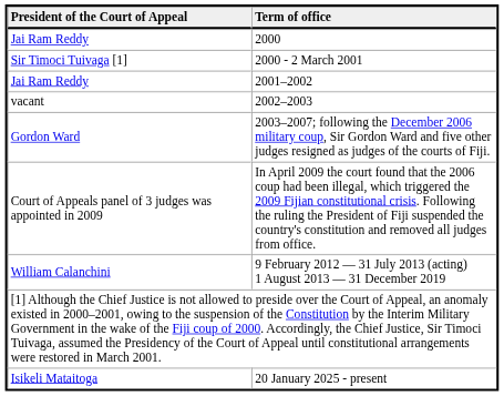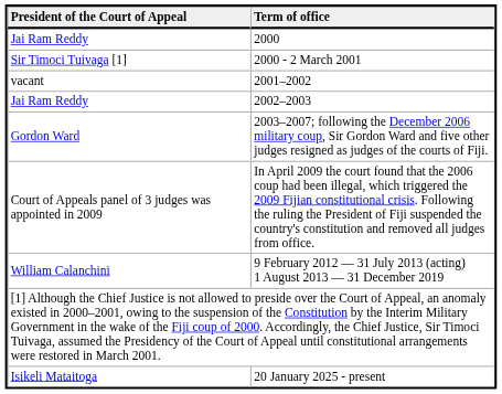2001–2002 | President of the Court of Appeal: Jai Ram Reddy -> vacant
2002–2003 | President of the Court of Appeal: vacant -> Jai Ram Reddy
